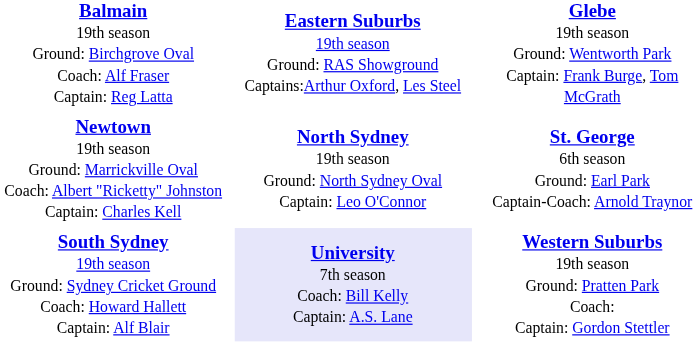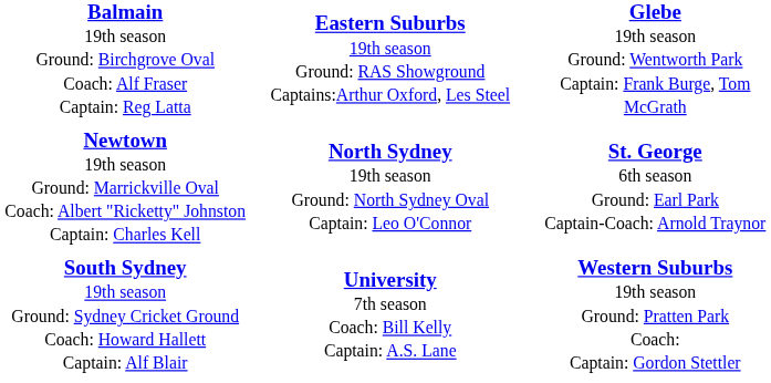row 3 | column 2: lavender background -> no background
